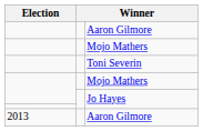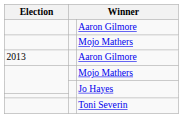rows swapped: 2013 / Aaron Gilmore <-> Toni Severin
